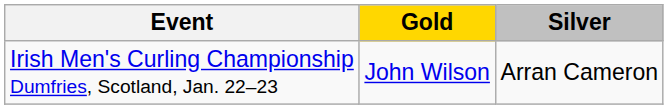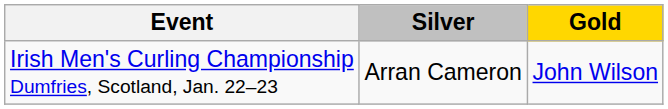columns swapped: Gold <-> Silver
